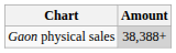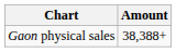Gaon physical sales | Amount: lightgrey background -> no background
